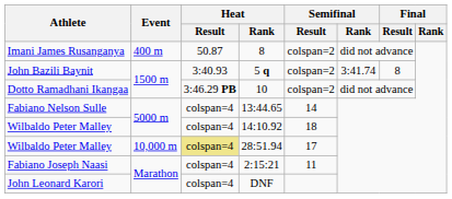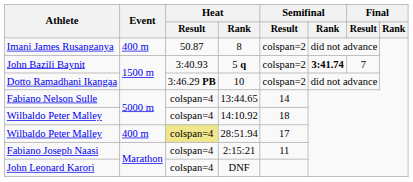5 q | Semifinal / Rank: normal -> bold
5 q | Final / Result: 8 -> 7
28:51.94 | Event: 10,000 m -> 400 m
